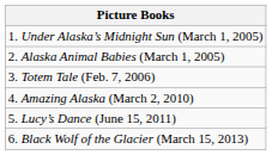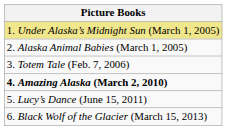row 2 | column 1: no background -> khaki background
row 5 | column 1: normal -> bold
